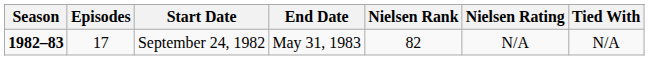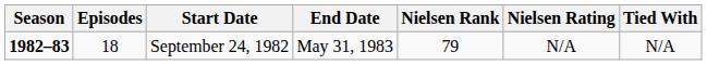September 24, 1982 | Episodes: 17 -> 18
September 24, 1982 | Nielsen Rank: 82 -> 79
